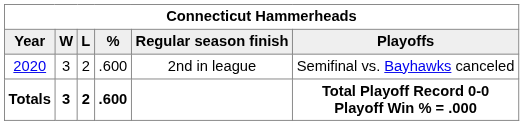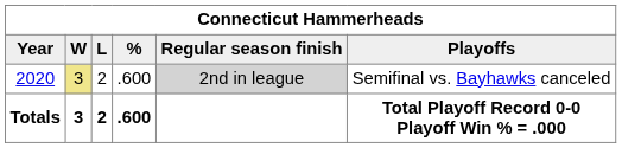2020 | W: no background -> khaki background
2020 | Regular season finish: no background -> lightgrey background
